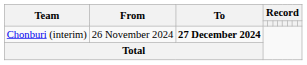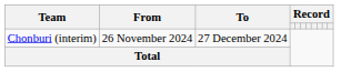Chonburi (interim) | To: bold -> normal
